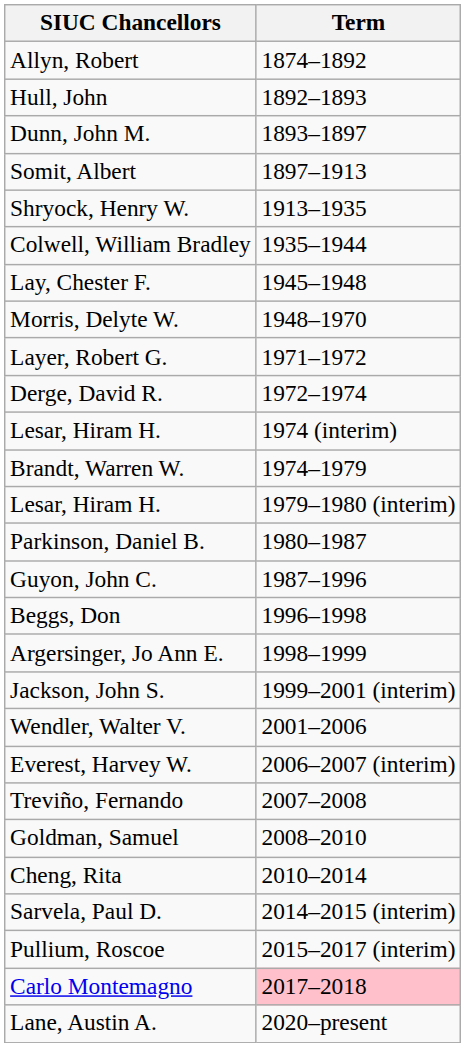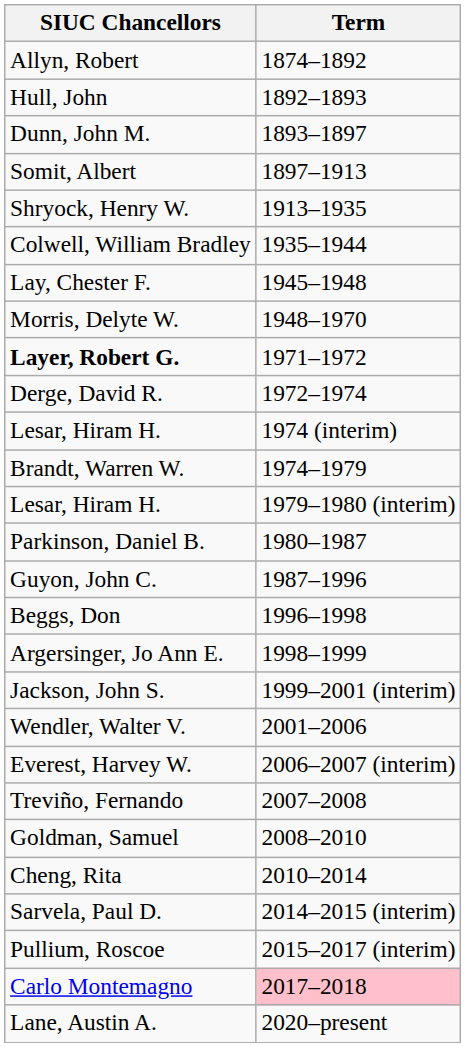row 10 | SIUC Chancellors: normal -> bold
